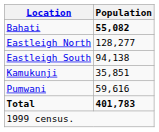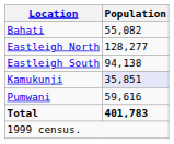Bahati | Population: bold -> normal
Kamukunji | Population: no background -> lavender background
